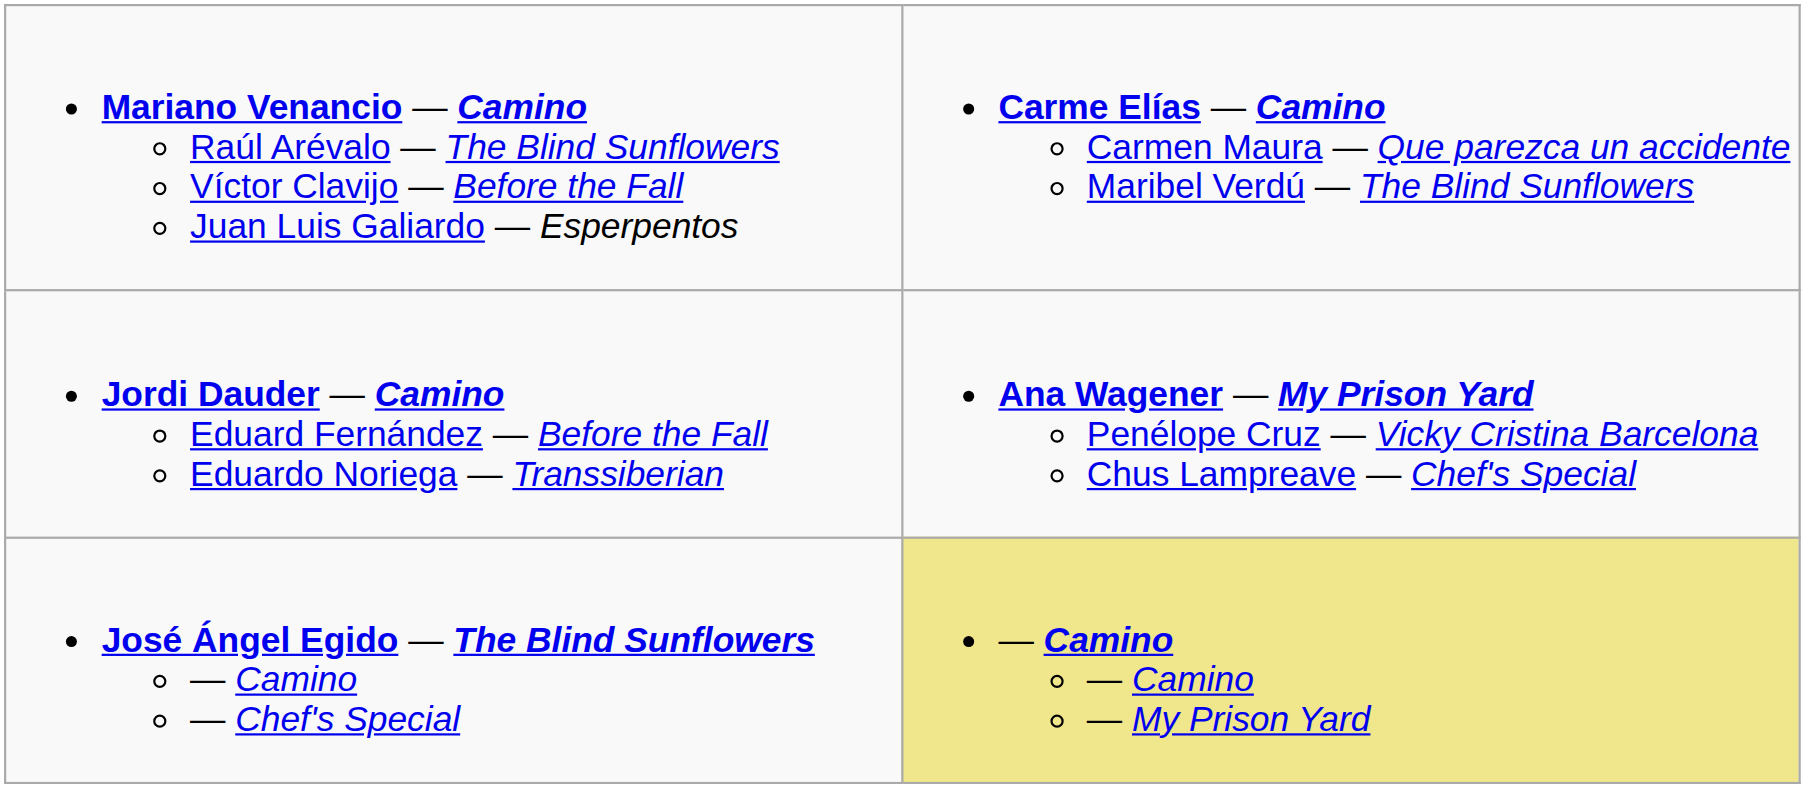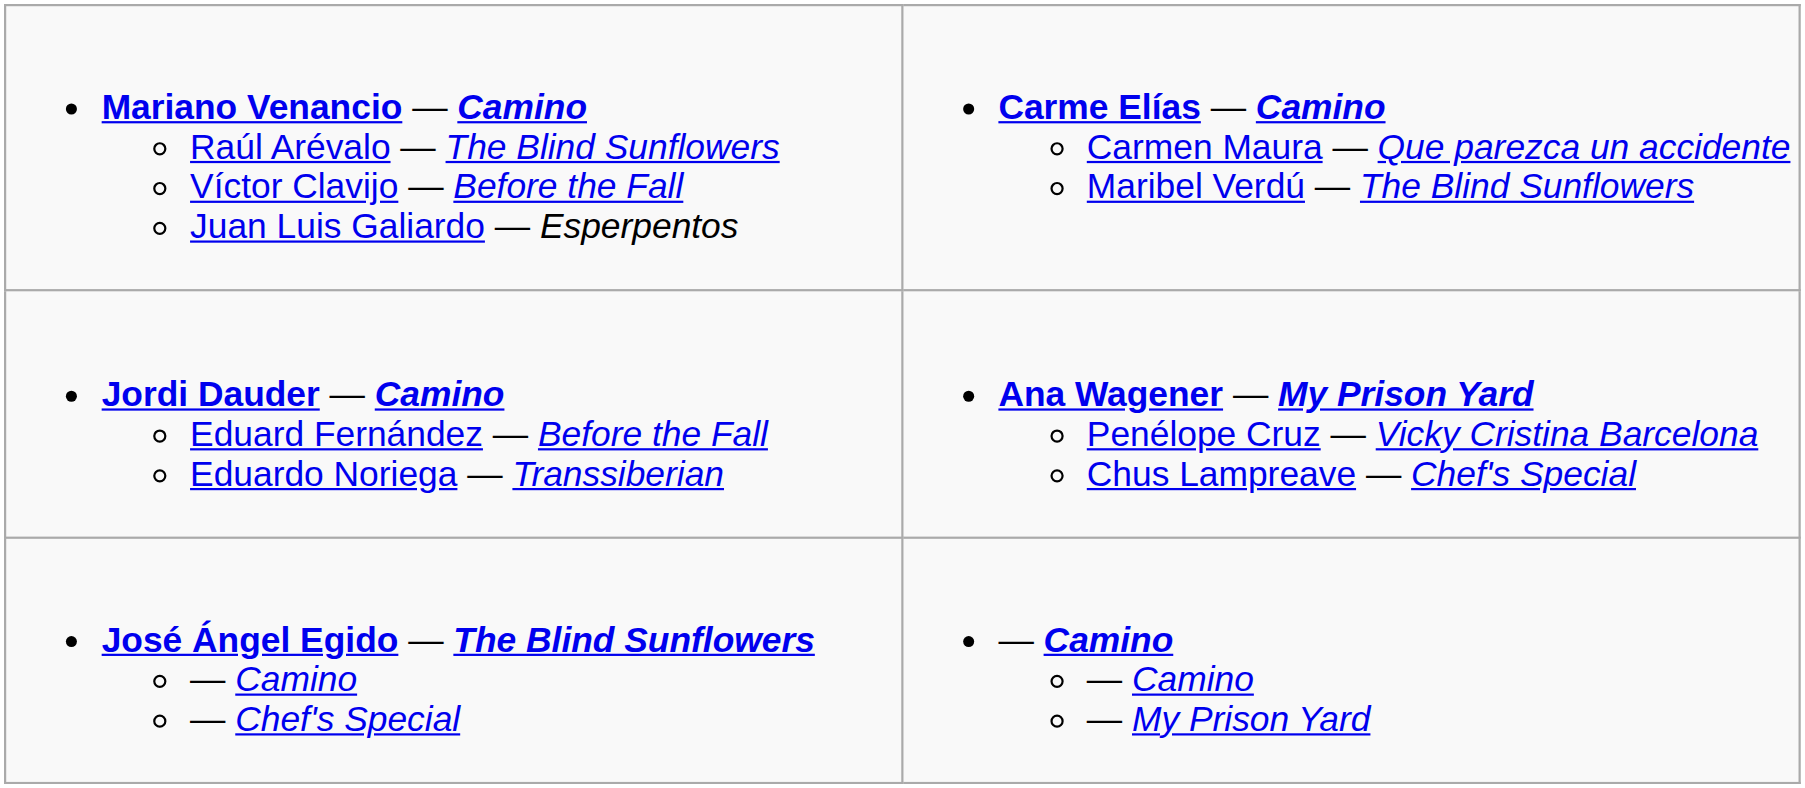row 3 | column 2: khaki background -> no background
